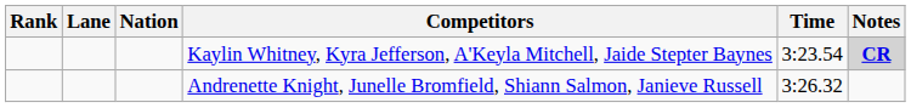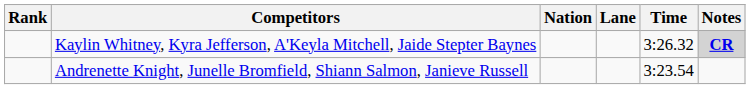columns swapped: Lane <-> Competitors
row 2 | Time: 3:23.54 -> 3:26.32
row 3 | Time: 3:26.32 -> 3:23.54
